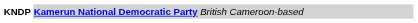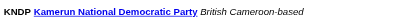KNDP | column 2: lightgrey background -> no background
